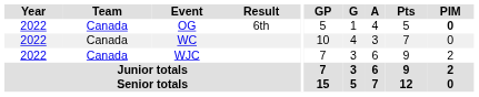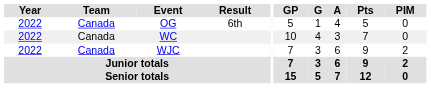OG | PIM: bold -> normal
